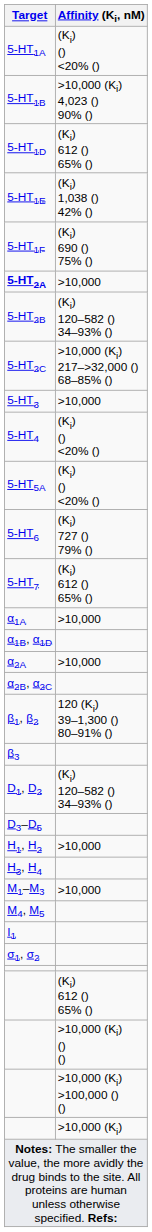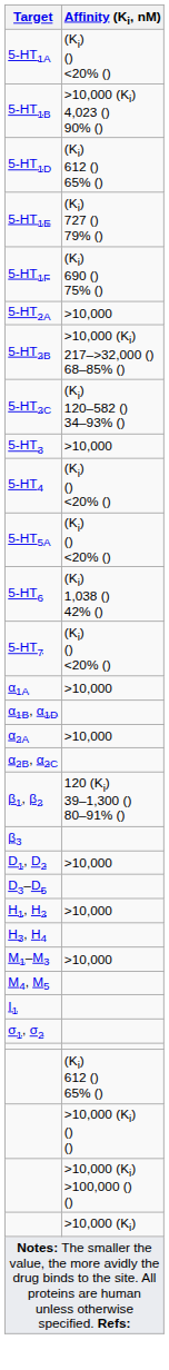row 5 | Affinity (Ki, nM): (Ki) 1,038 () 42% () -> (Ki) 727 () 79% ()
row 7 | Target: bold -> normal
row 8 | Affinity (Ki, nM): (Ki) 120–582 () 34–93% () -> >10,000 (Ki) 217–>32,000 () 68–85% ()
row 9 | Affinity (Ki, nM): >10,000 (Ki) 217–>32,000 () 68–85% () -> (Ki) 120–582 () 34–93% ()
row 13 | Affinity (Ki, nM): (Ki) 727 () 79% () -> (Ki) 1,038 () 42% ()
row 14 | Affinity (Ki, nM): (Ki) 612 () 65% () -> (Ki) () <20% ()
row 21 | Affinity (Ki, nM): (Ki) 120–582 () 34–93% () -> >10,000
